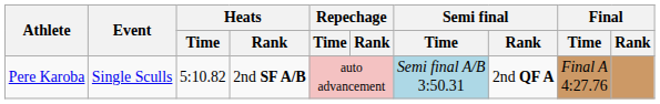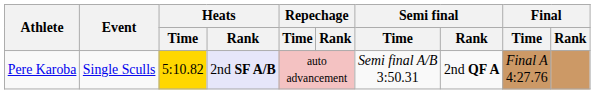Pere Karoba | Heats / Time: no background -> gold background
Pere Karoba | Heats / Rank: no background -> lavender background
Pere Karoba | Semi final / Time: lightblue background -> no background
